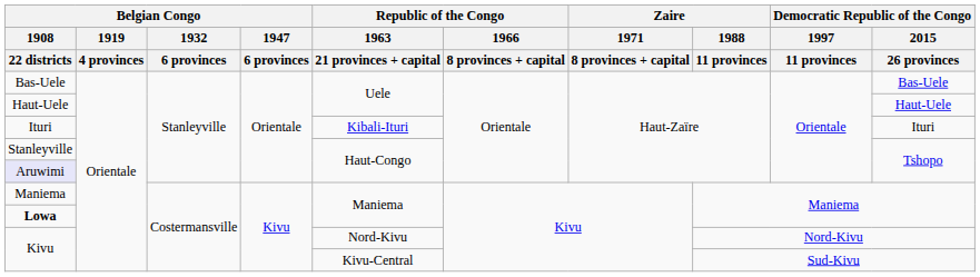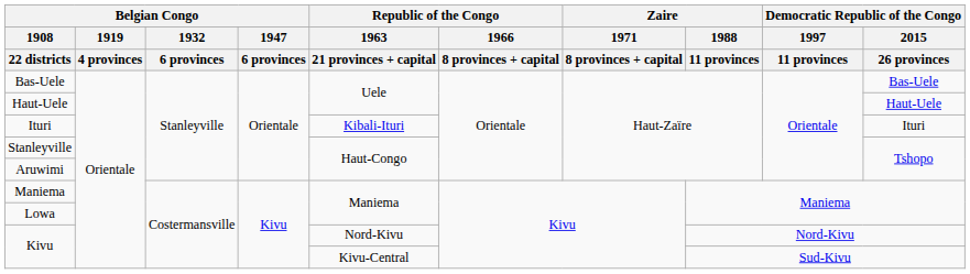Aruwimi | Belgian Congo / 1908 / 22 districts: lavender background -> no background
Lowa | Belgian Congo / 1908 / 22 districts: bold -> normal
